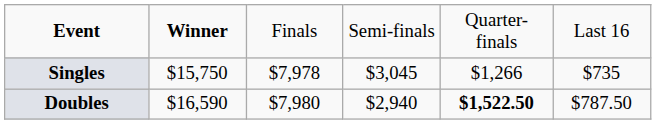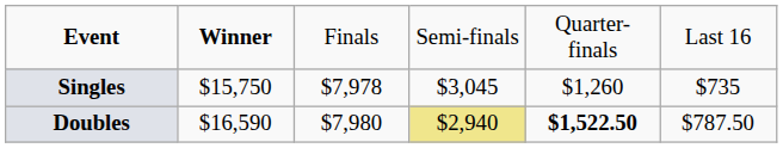Singles | column 5: $1,266 -> $1,260
Doubles | column 4: no background -> khaki background
